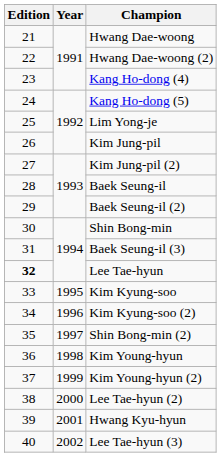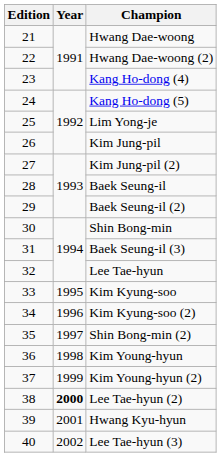Lee Tae-hyun | Edition: bold -> normal
Lee Tae-hyun (2) | Year: normal -> bold
